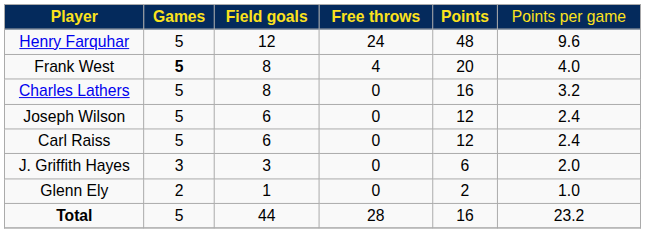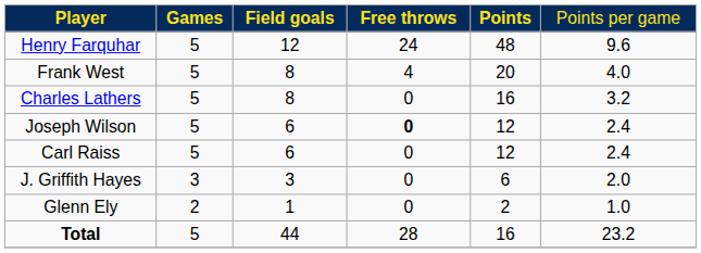Frank West | column 2: bold -> normal
Joseph Wilson | column 4: normal -> bold
